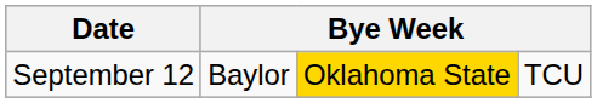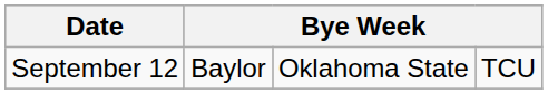September 12 | column 3: gold background -> no background
